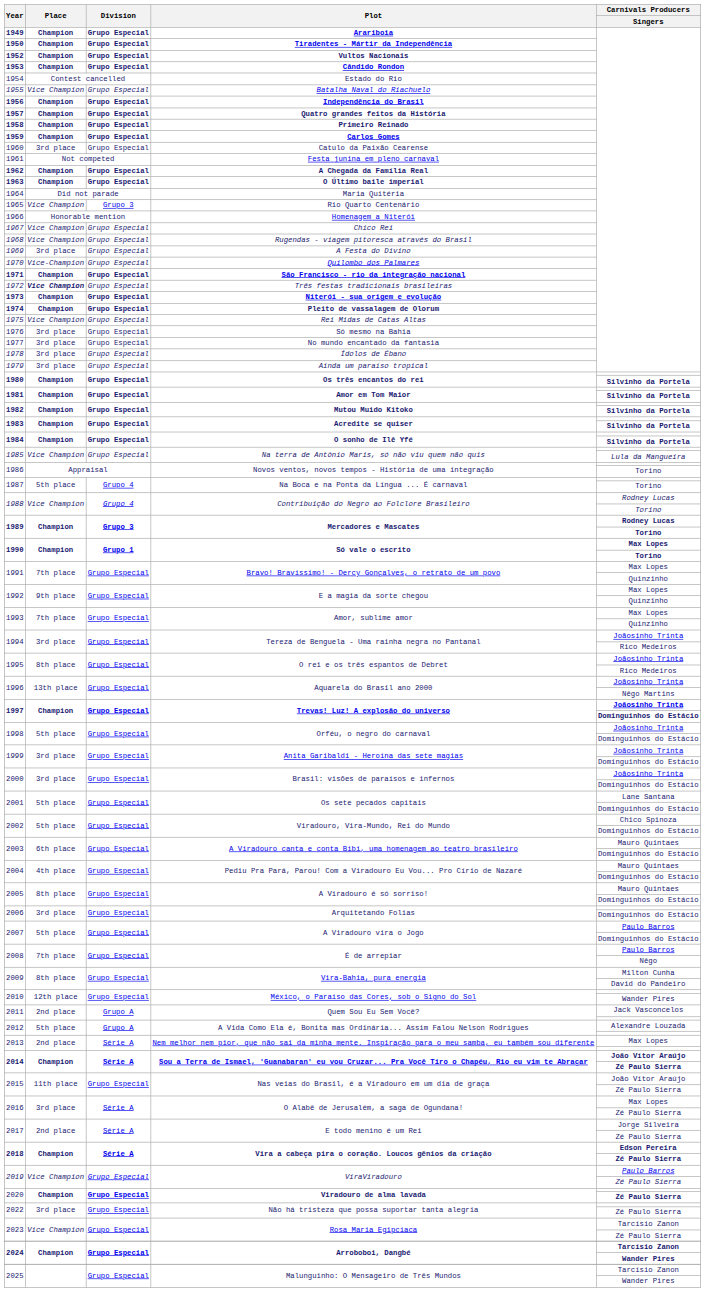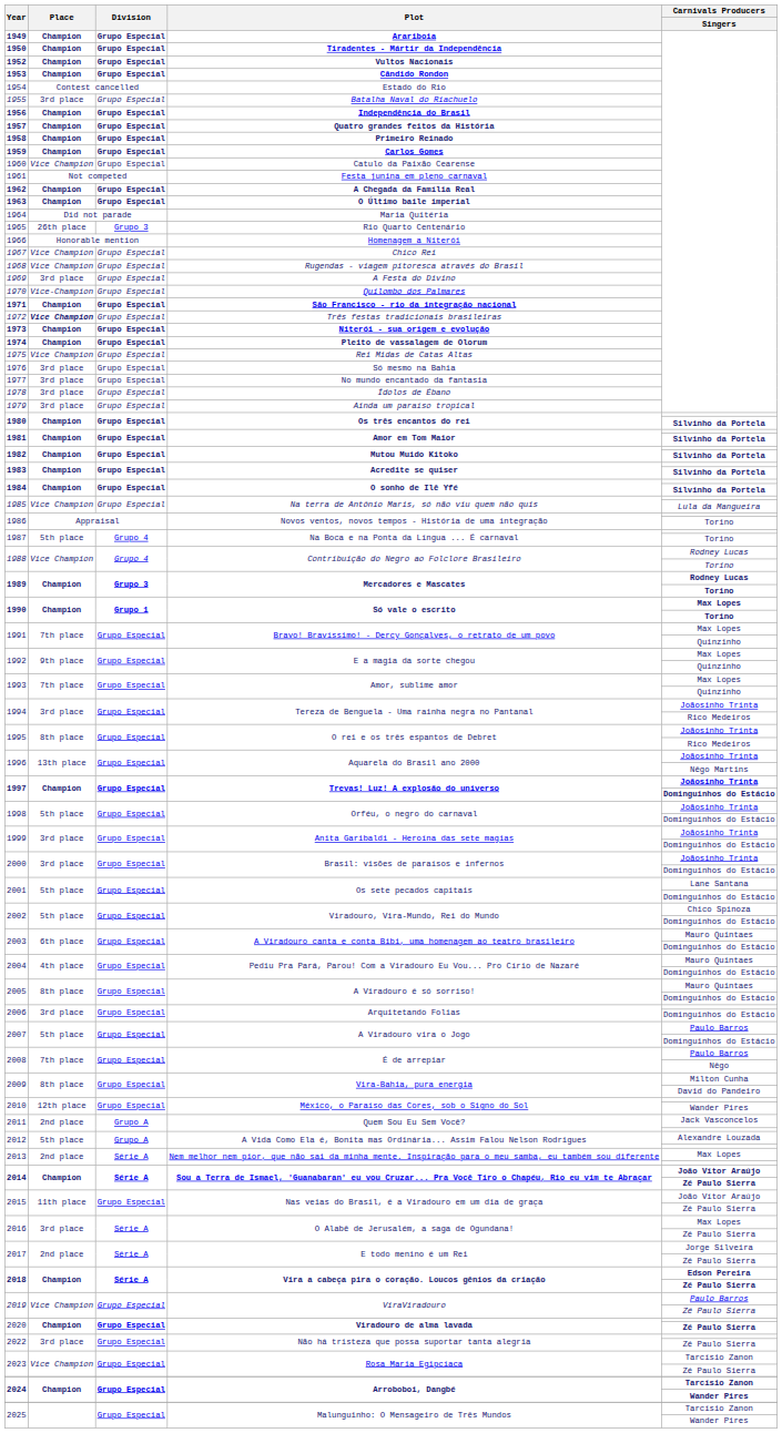1955 | Place: Vice Champion -> 3rd place
1960 | Place: 3rd place -> Vice Champion
1965 | Place: Vice Champion -> 26th place
